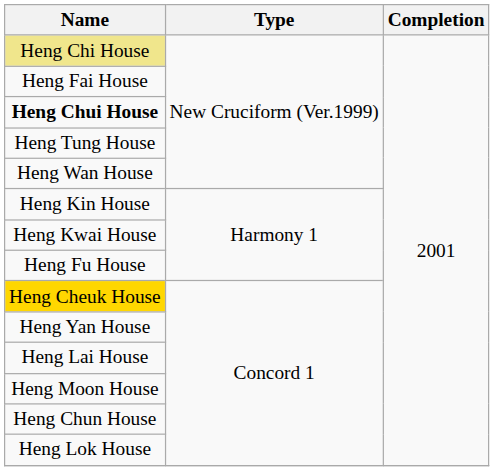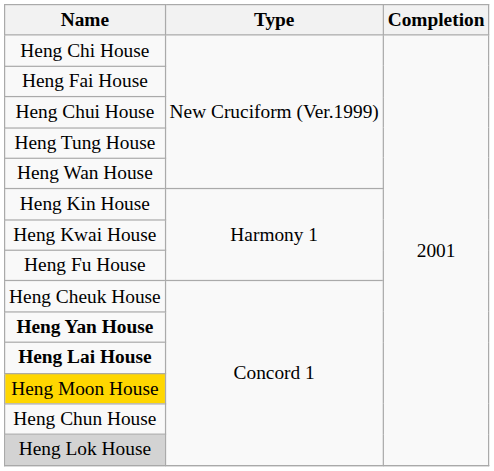Heng Chi House | Name: khaki background -> no background
Heng Chui House | Name: bold -> normal
Heng Cheuk House | Name: gold background -> no background
Heng Yan House | Name: normal -> bold
Heng Lai House | Name: normal -> bold
Heng Moon House | Name: no background -> gold background
Heng Lok House | Name: no background -> lightgrey background
